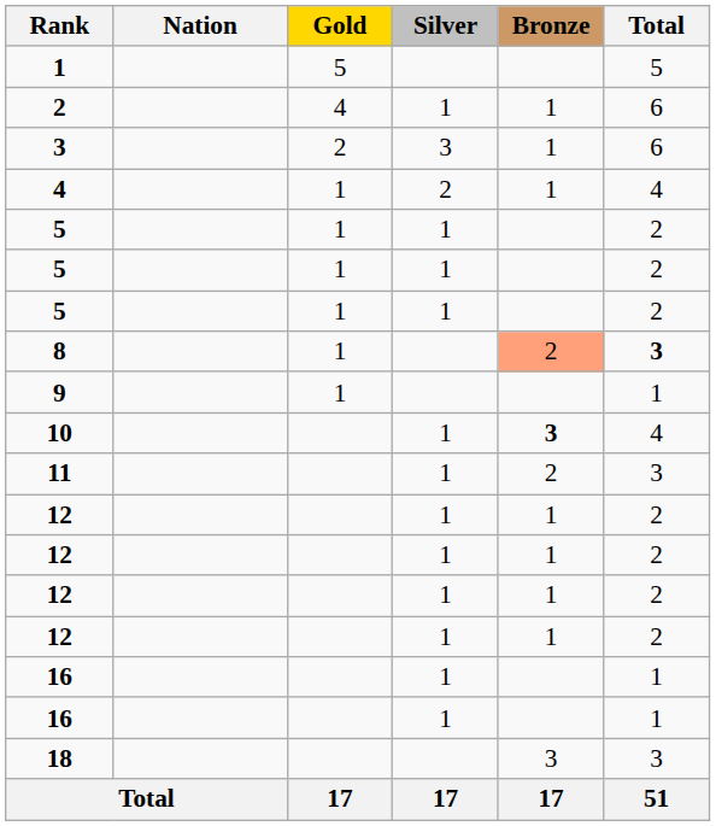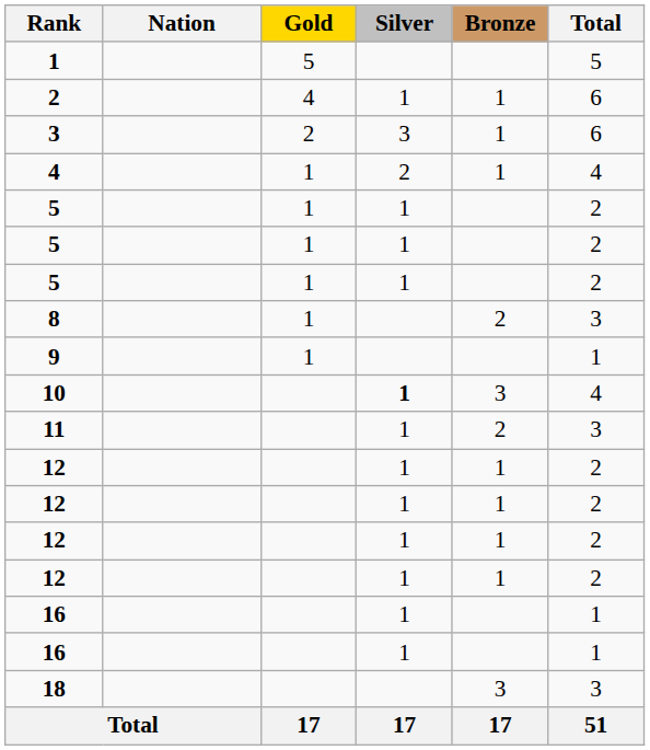8 | Bronze: lightsalmon background -> no background
8 | Total: bold -> normal
10 | Silver: normal -> bold
10 | Bronze: bold -> normal
